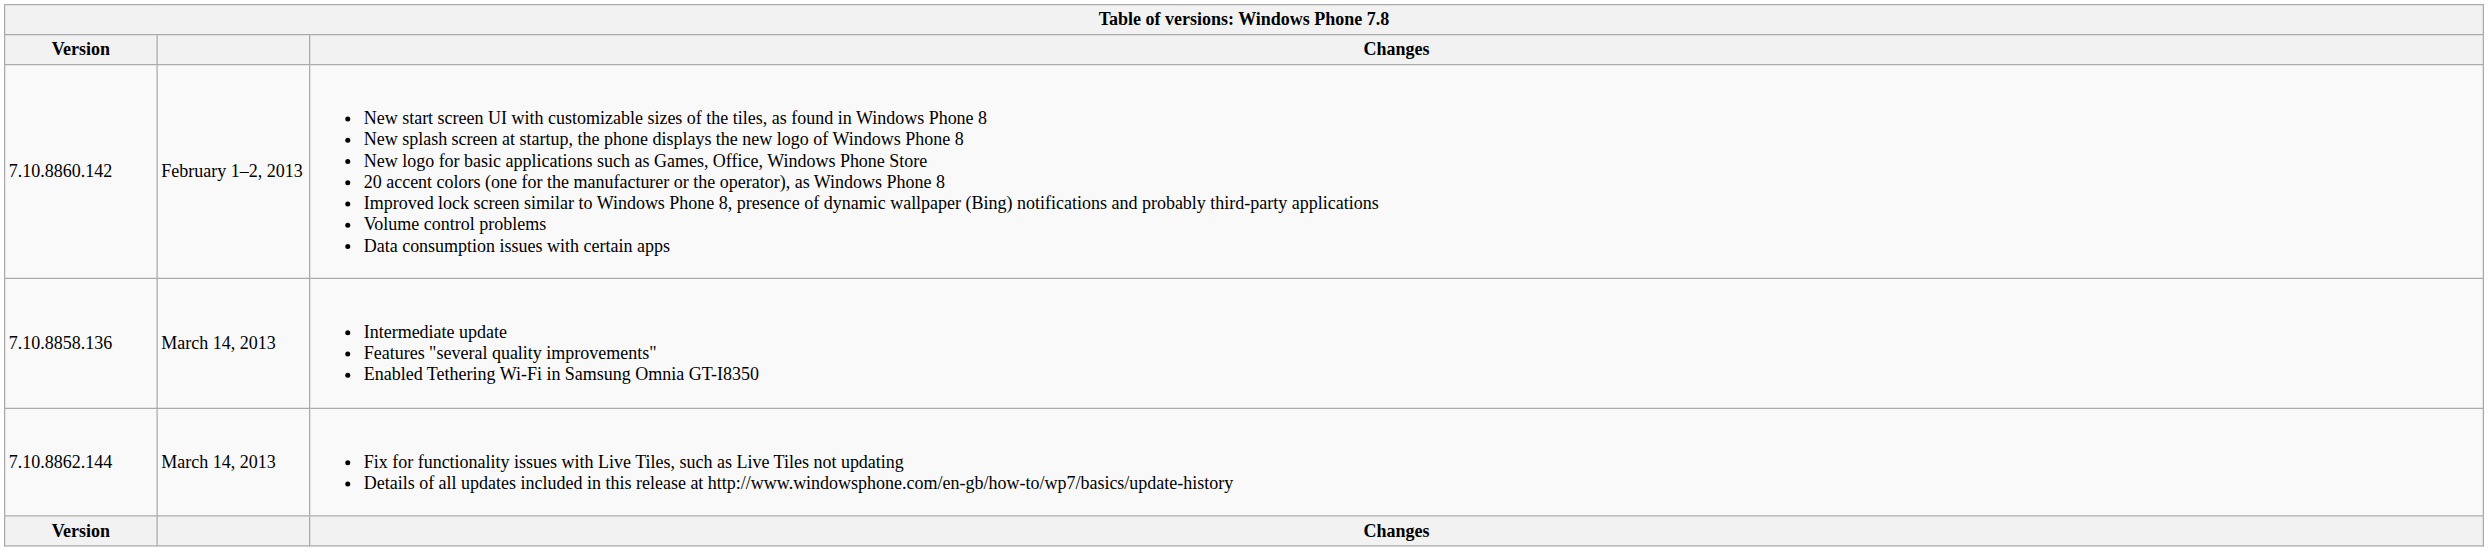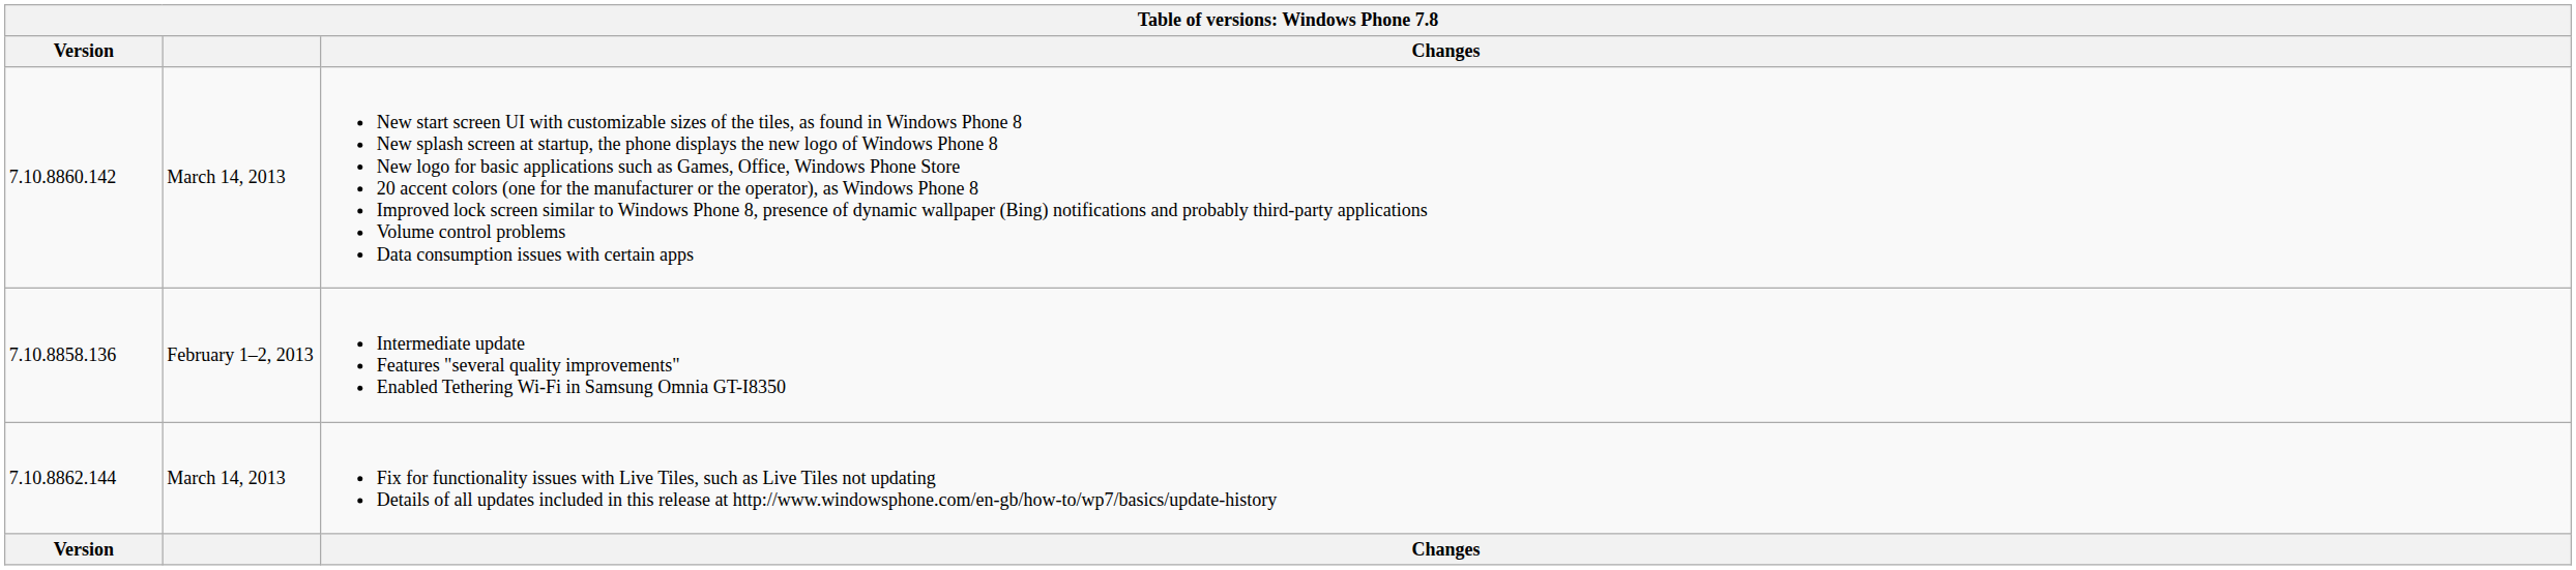row 3 | column 2: February 1–2, 2013 -> March 14, 2013
row 4 | column 2: March 14, 2013 -> February 1–2, 2013
